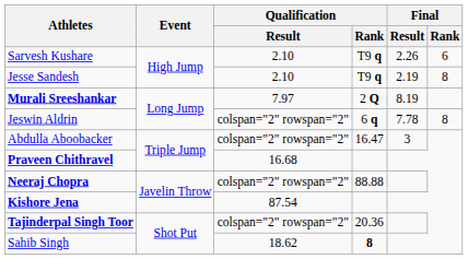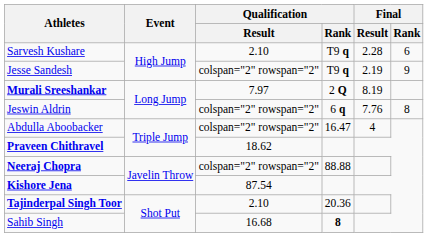Sarvesh Kushare | Final / Result: 2.26 -> 2.28
Jesse Sandesh | Qualification / Result: 2.10 -> colspan="2" rowspan="2"
Jesse Sandesh | Final / Rank: 8 -> 9
Jeswin Aldrin | Final / Result: 7.78 -> 7.76
Abdulla Aboobacker | Final / Result: 3 -> 4
Praveen Chithravel | Qualification / Result: 16.68 -> 18.62
Tajinderpal Singh Toor | Qualification / Result: colspan="2" rowspan="2" -> 2.10
Sahib Singh | Qualification / Result: 18.62 -> 16.68
